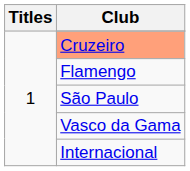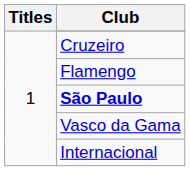Cruzeiro | Club: lightsalmon background -> no background
São Paulo | Club: normal -> bold
